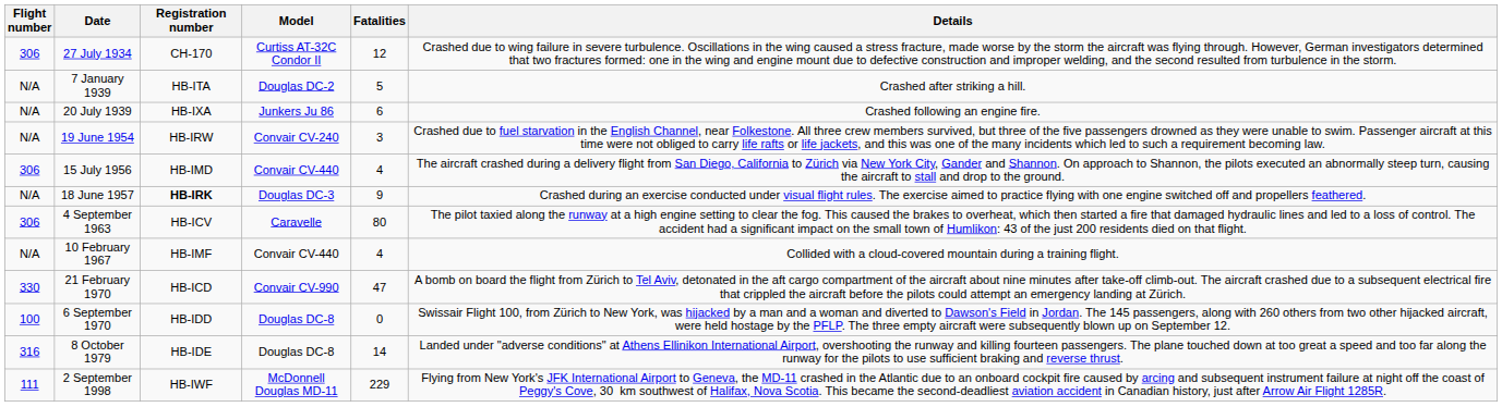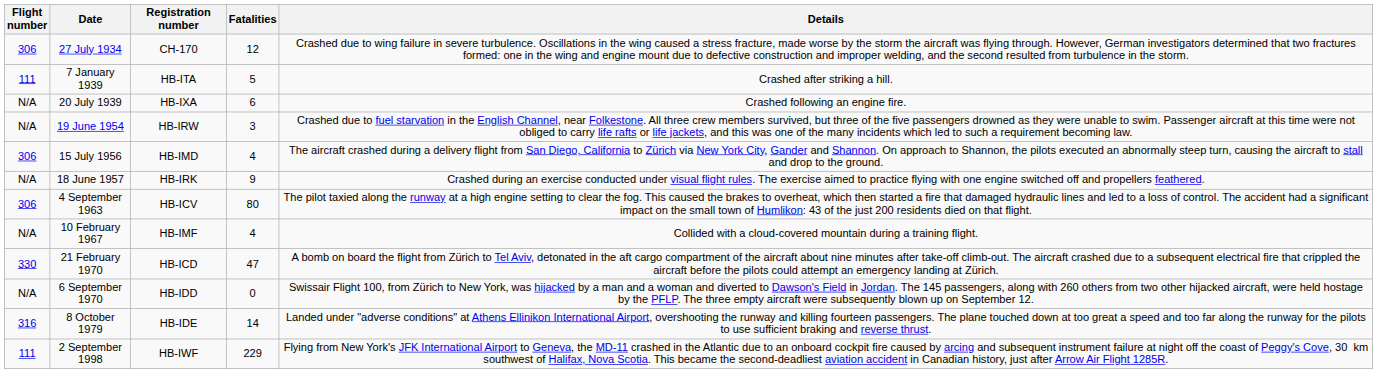- column: Model | Curtiss AT-32C Condor II | Douglas DC-2 | Junkers Ju 86 | Convair CV-240 | Convair CV-440 | Douglas DC-3 | Caravelle | Convair CV-440 | Convair CV-990 | Douglas DC-8 | Douglas DC-8 | McDonnell Douglas MD-11
7 January 1939 | Flight number: N/A -> 111
18 June 1957 | Registration number: bold -> normal
6 September 1970 | Flight number: 100 -> N/A
